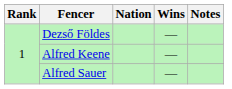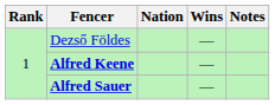Alfred Keene | Fencer: normal -> bold
Alfred Sauer | Fencer: normal -> bold
